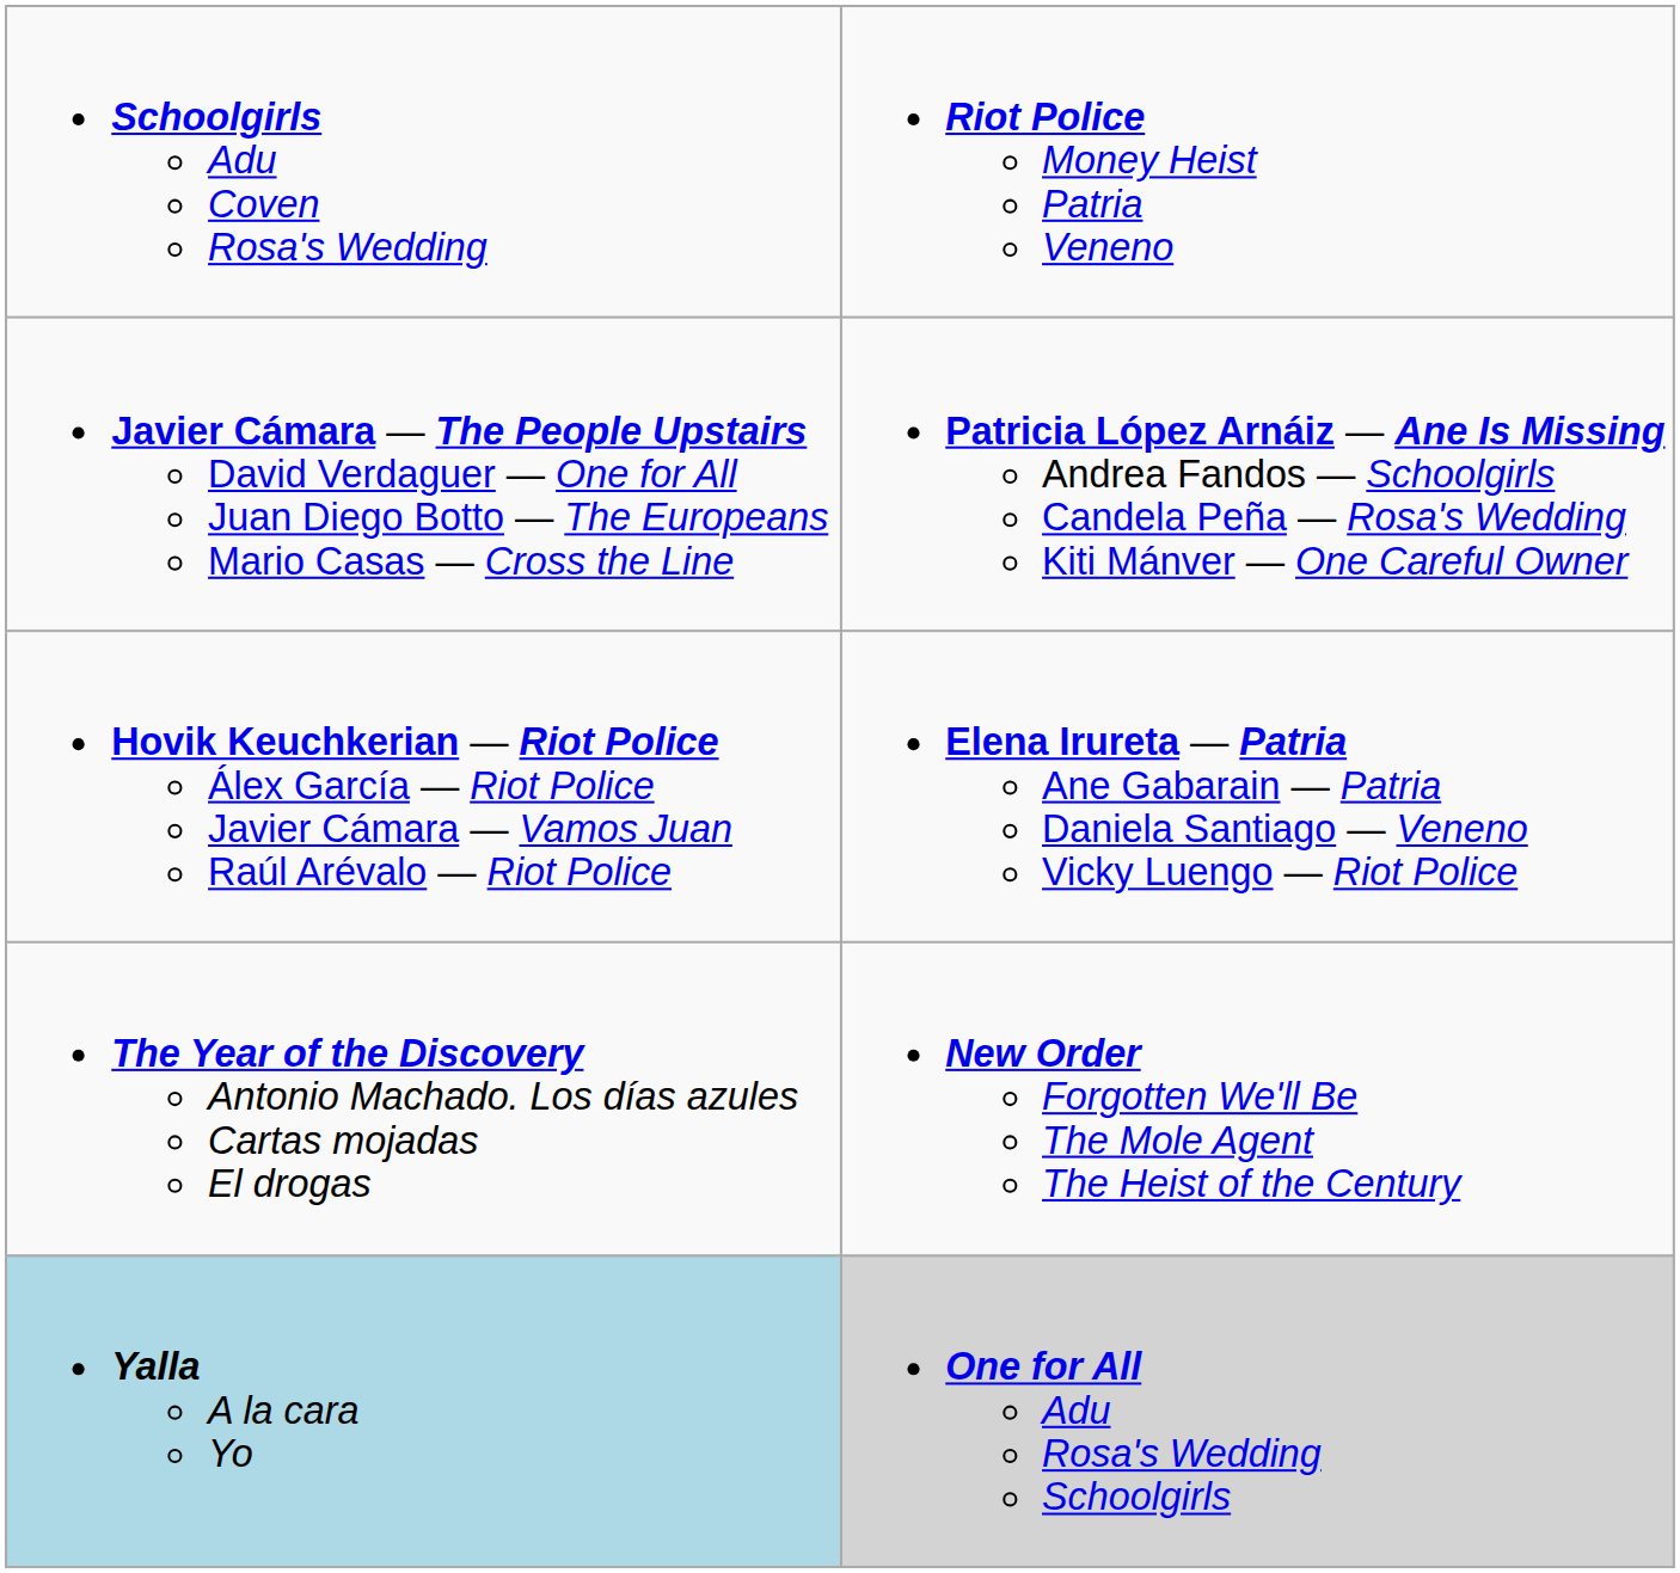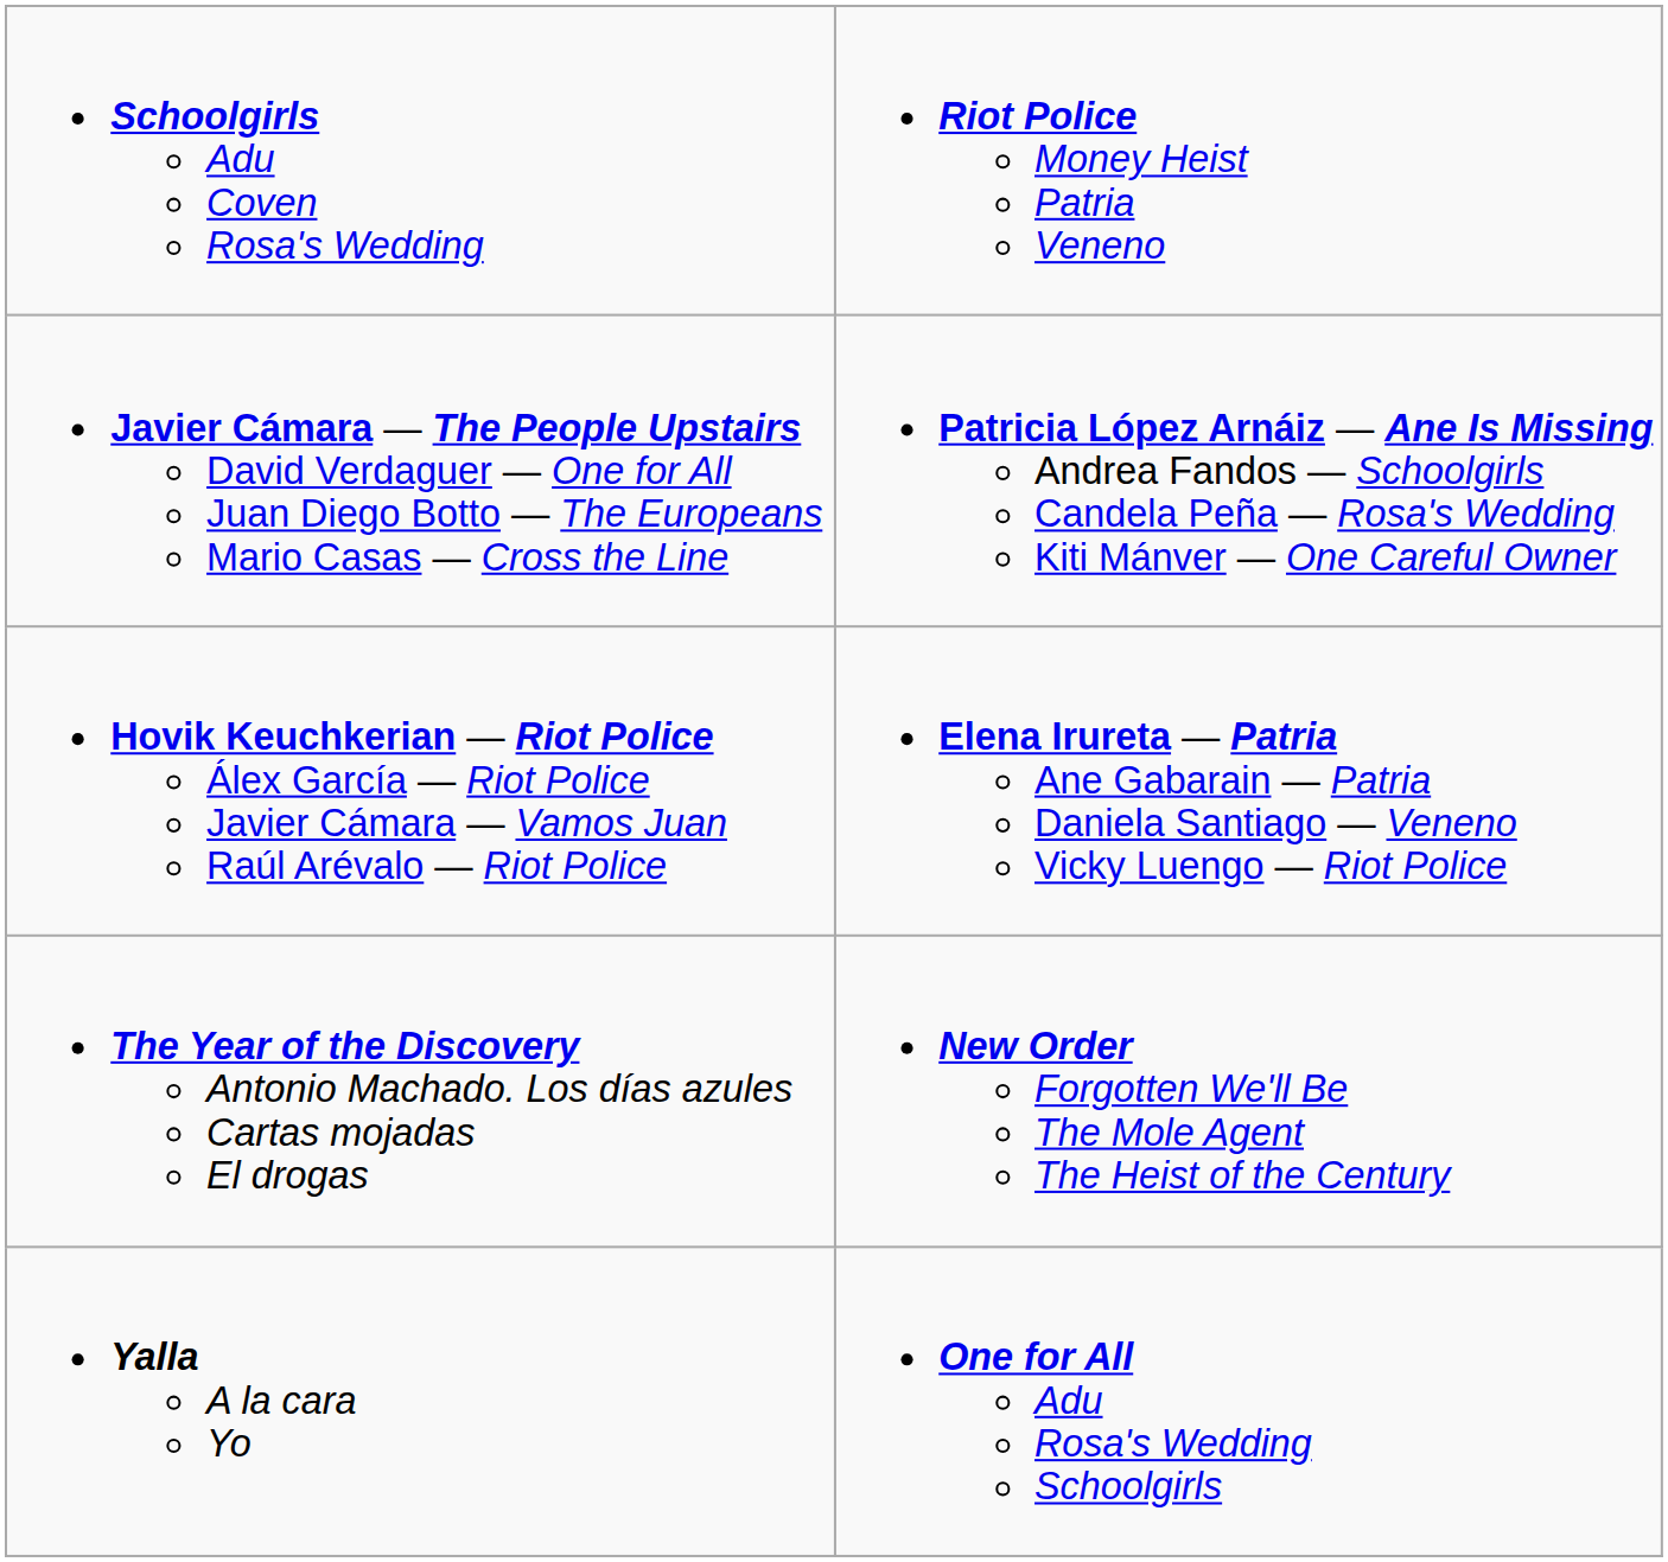row 5 | column 1: lightblue background -> no background
row 5 | column 2: lightgrey background -> no background
